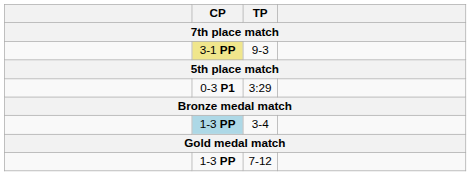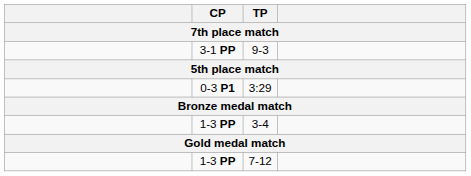9-3 | CP: khaki background -> no background
3-4 | CP: lightblue background -> no background
